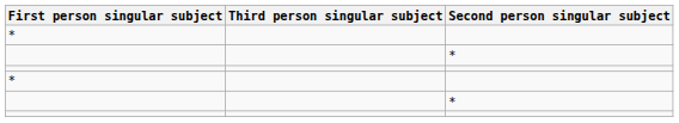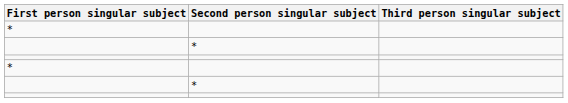columns swapped: Second person singular subject <-> Third person singular subject
